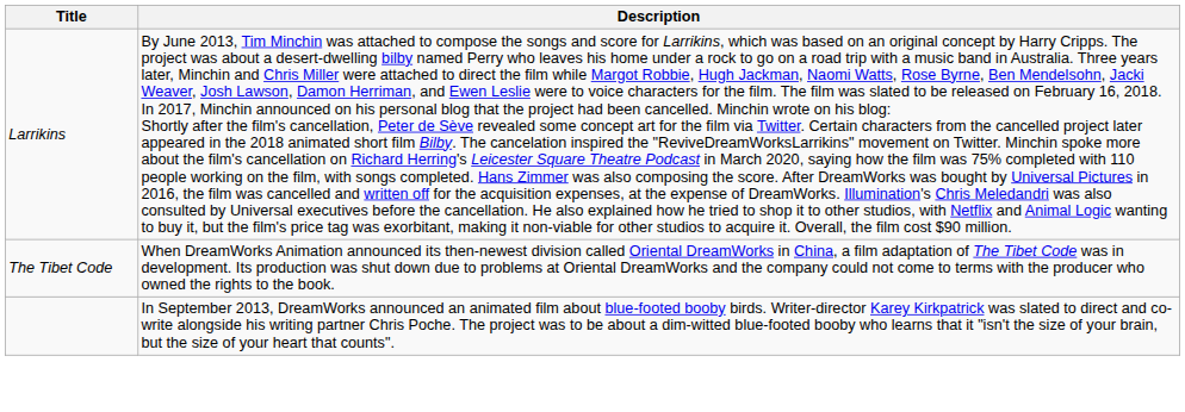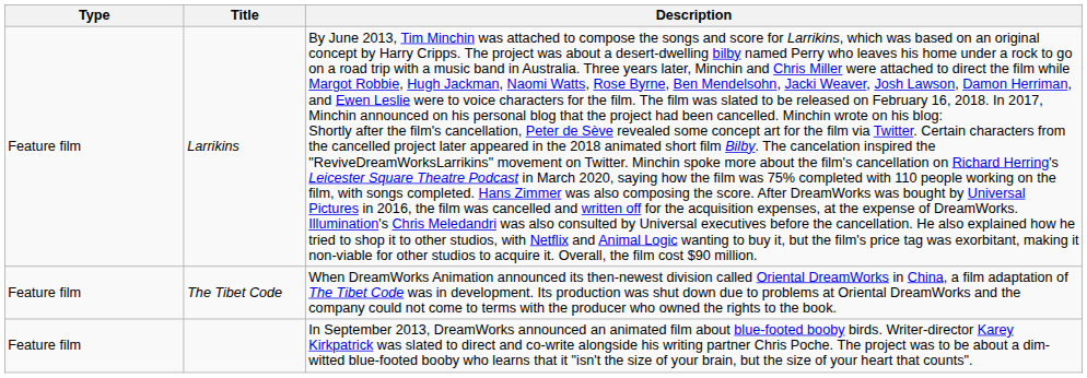+ column: Type | Feature film | Feature film | Feature film
